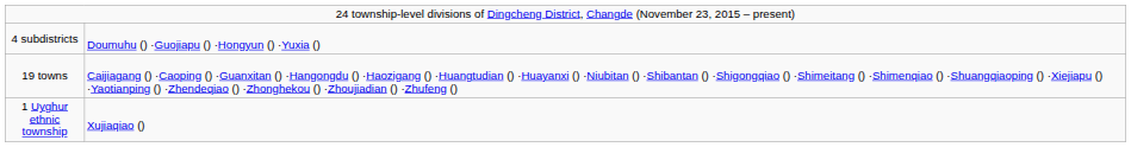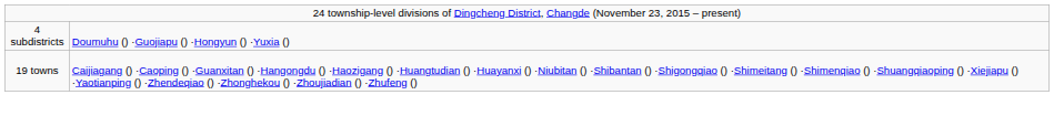- row: 1 Uyghur ethnic township | Xujiaqiao ()
